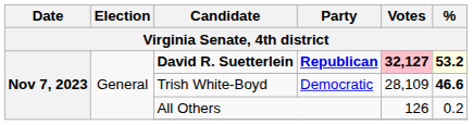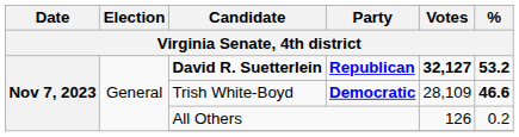David R. Suetterlein | Votes: pink background -> no background
David R. Suetterlein | %: lightyellow background -> no background
Trish White-Boyd | Party: normal -> bold
